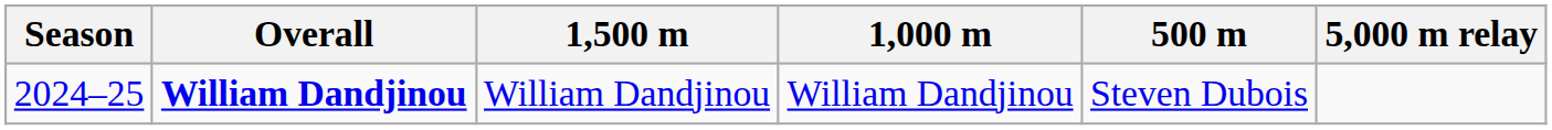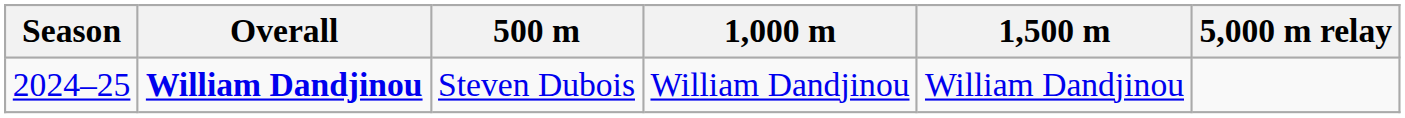columns swapped: 500 m <-> 1,500 m
